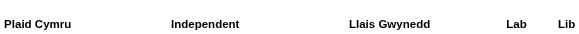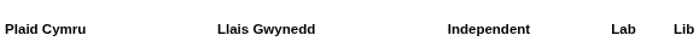columns swapped: 26 <-> 6
